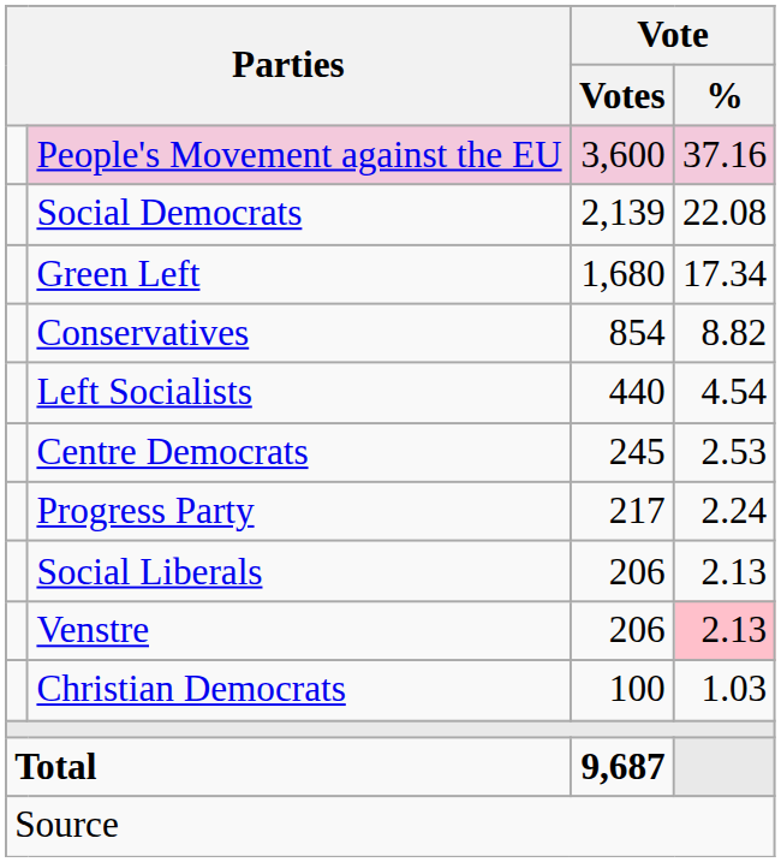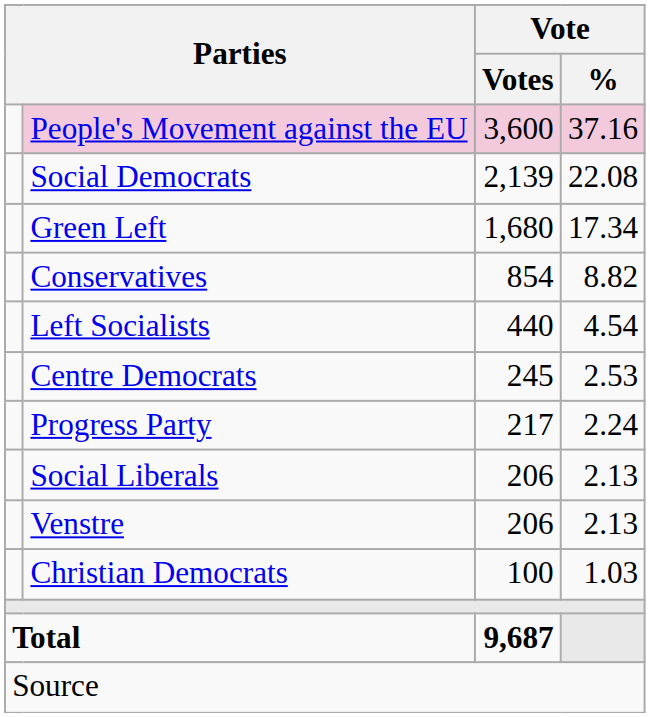Venstre | Vote / %: pink background -> no background
